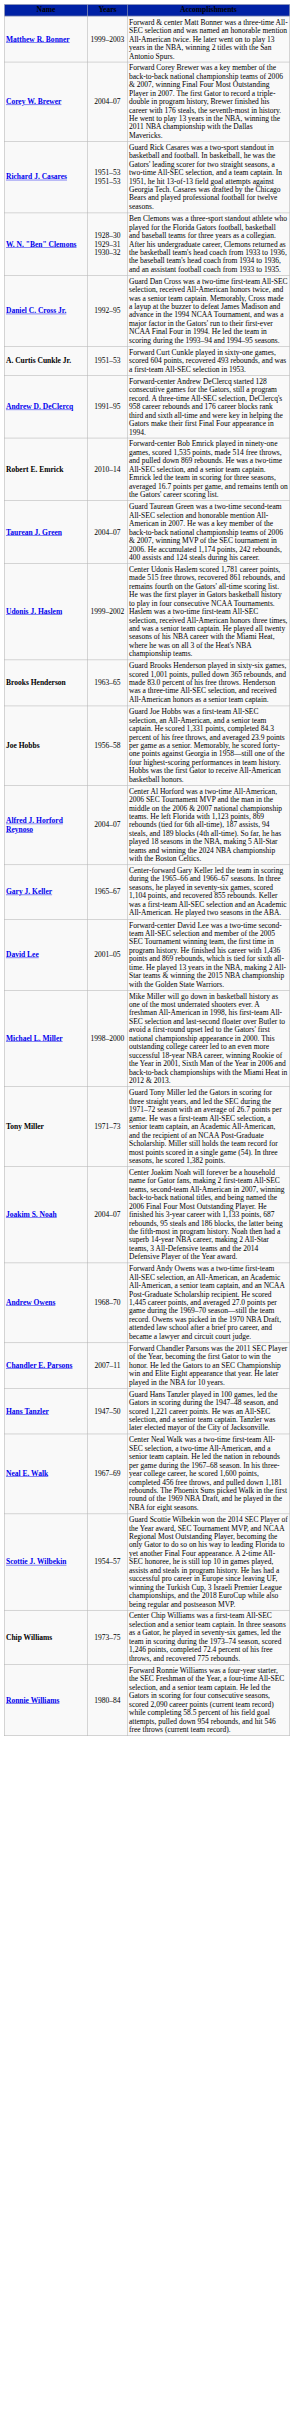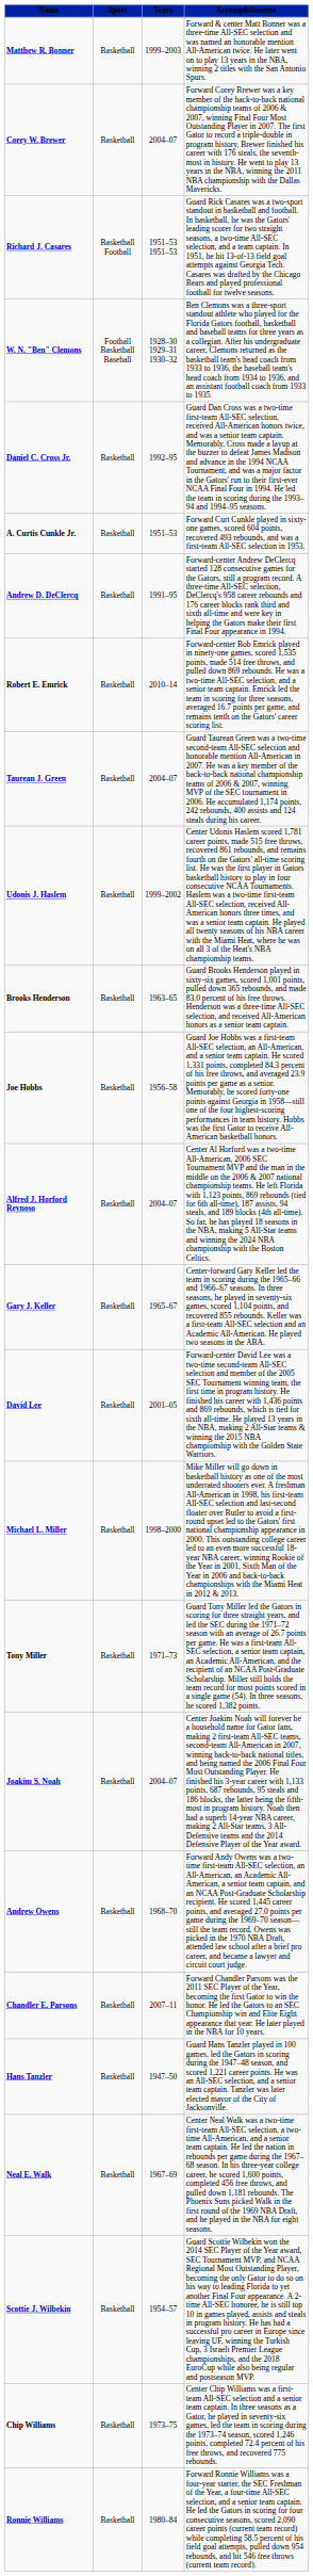+ column: Sport | Basketball | Basketball | Basketball Football | Football Basketball Baseball | Basketball | Basketball | Basketball | Basketball | Basketball | Basketball | Basketball | Basketball | Basketball | Basketball | Basketball | Basketball | Basketball | Basketball | Basketball | Basketball | Basketball | Basketball | Basketball | Basketball | Basketball
